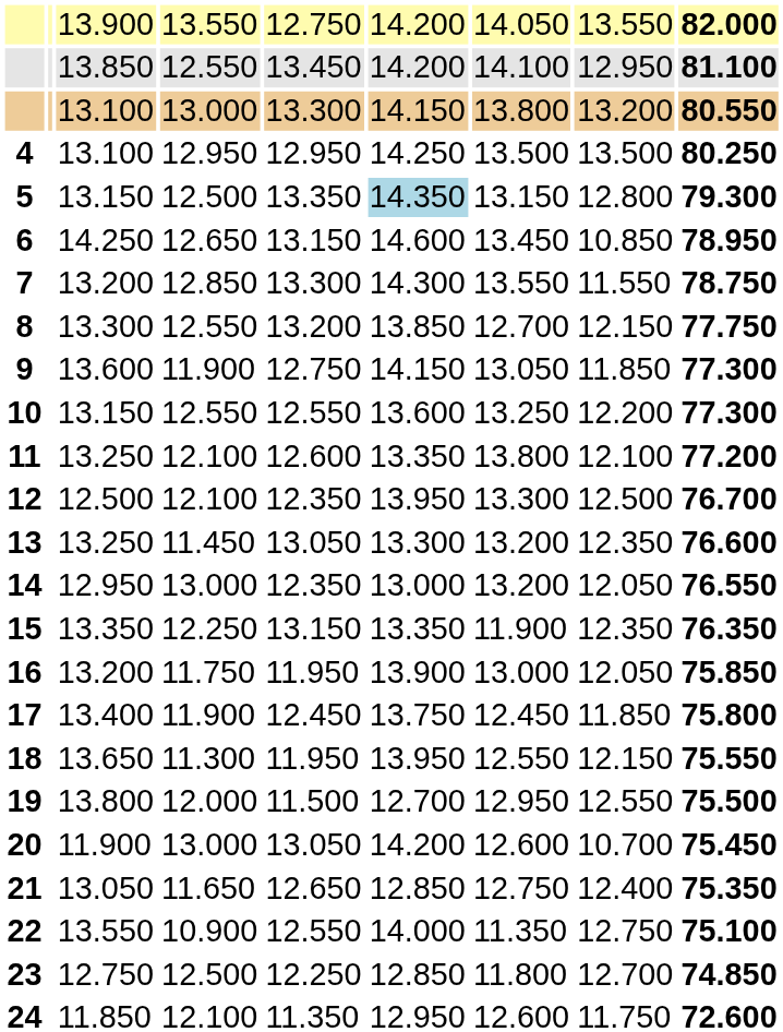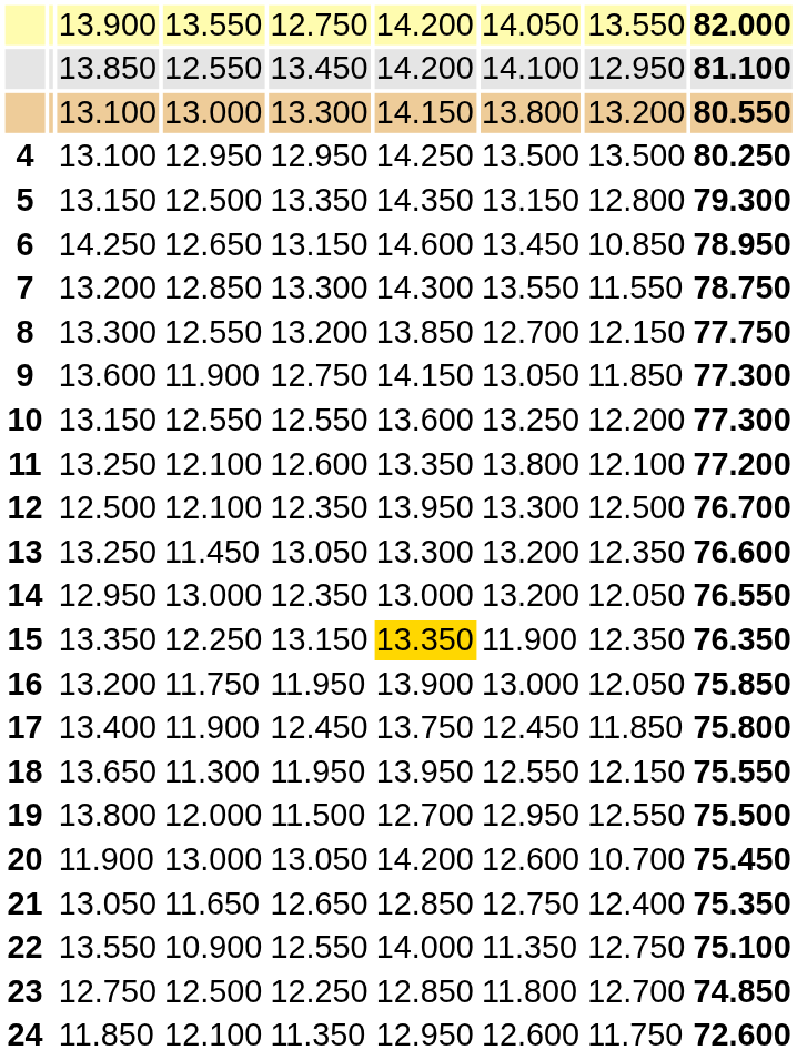5 | column 5: lightblue background -> no background
15 | column 5: no background -> gold background
